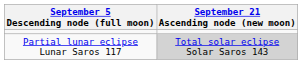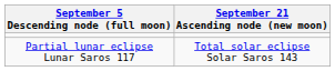row 3 | September 21 Ascending node (new moon): lightgrey background -> no background
